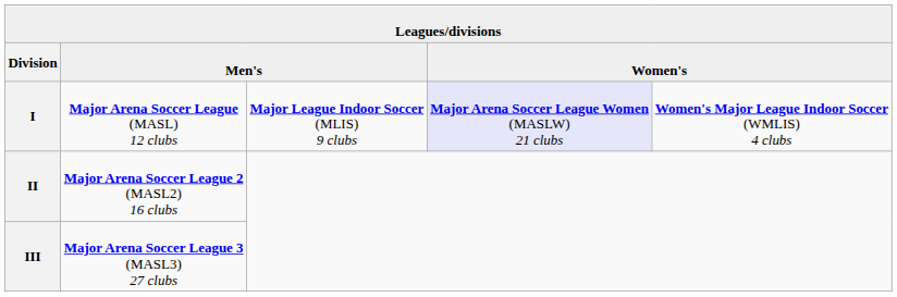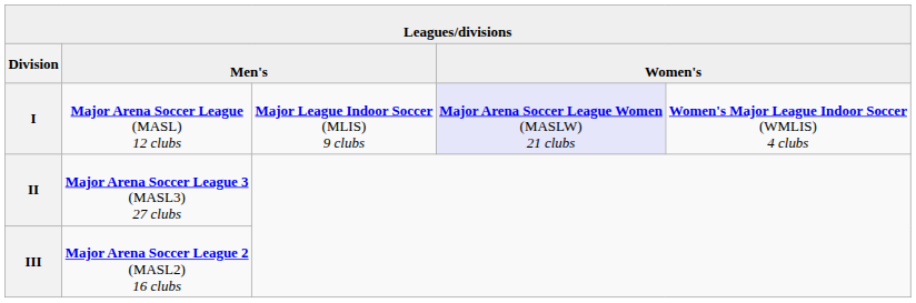II | column 2: Major Arena Soccer League 2 (MASL2) 16 clubs -> Major Arena Soccer League 3 (MASL3) 27 clubs
III | column 2: Major Arena Soccer League 3 (MASL3) 27 clubs -> Major Arena Soccer League 2 (MASL2) 16 clubs
